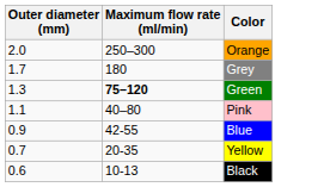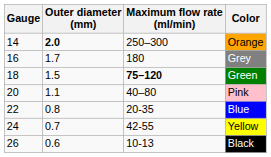+ column: Gauge | 14 | 16 | 18 | 20 | 22 | 24 | 26
Orange | Outer diameter (mm): normal -> bold
Green | Outer diameter (mm): 1.3 -> 1.5
Blue | Outer diameter (mm): 0.9 -> 0.8
Blue | Maximum flow rate (ml/min): 42-55 -> 20-35
Yellow | Maximum flow rate (ml/min): 20-35 -> 42-55
